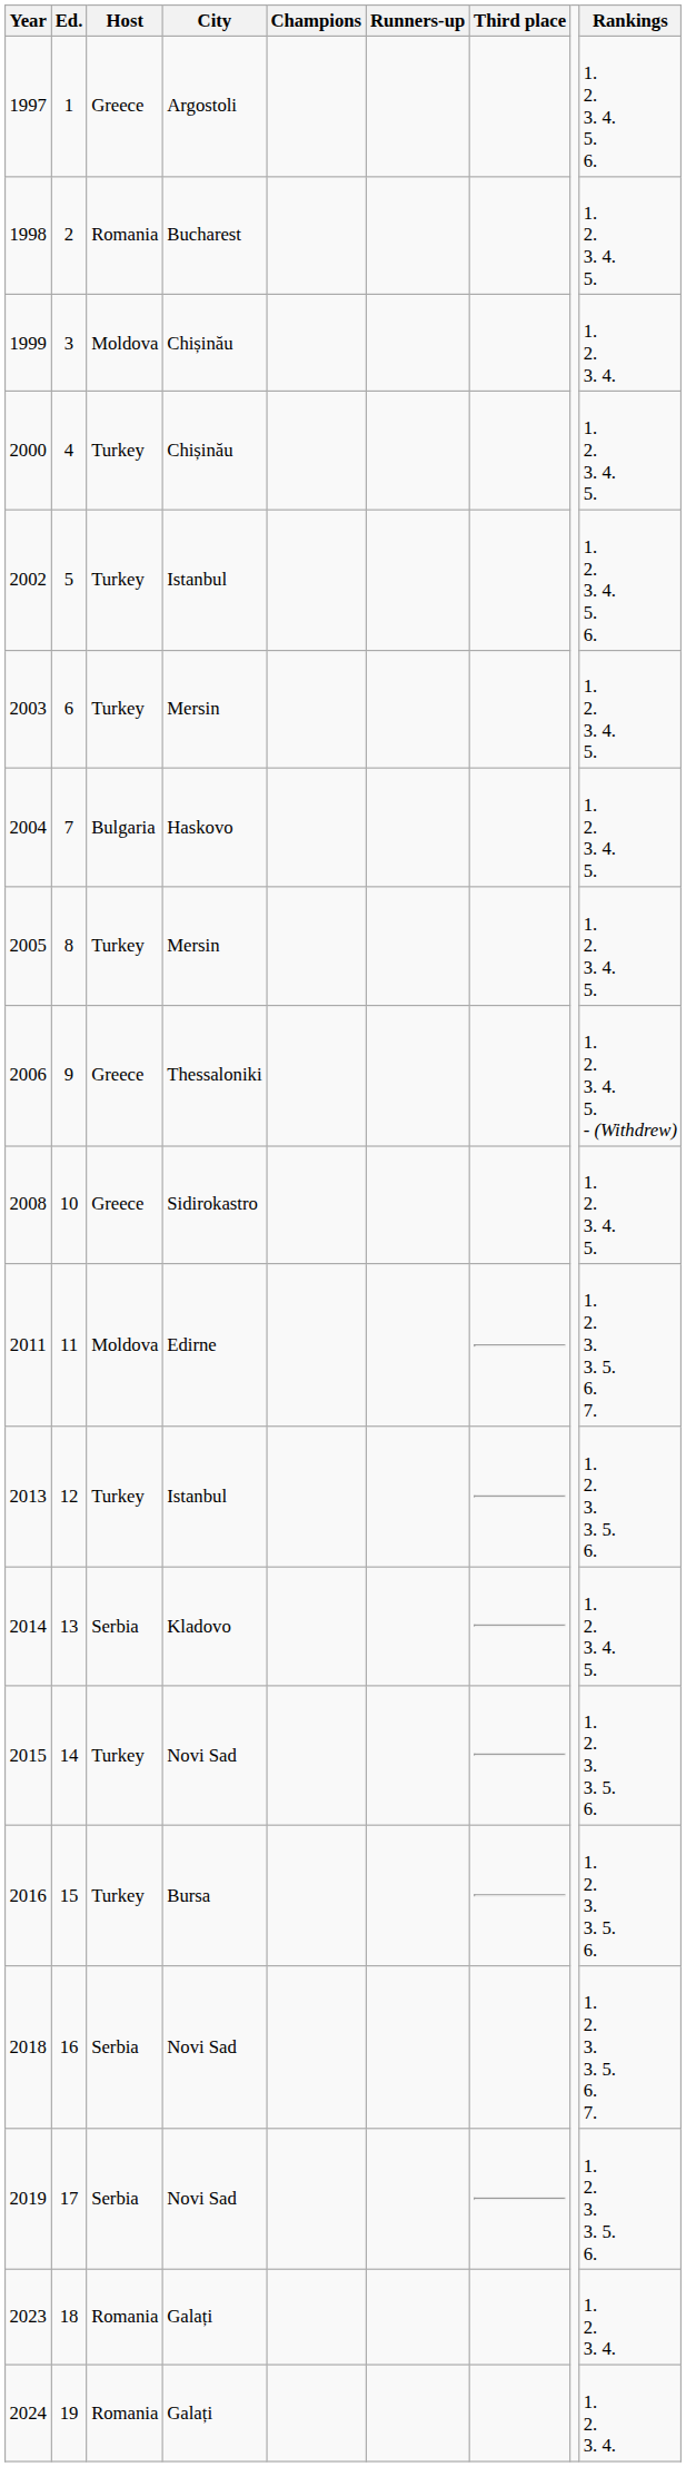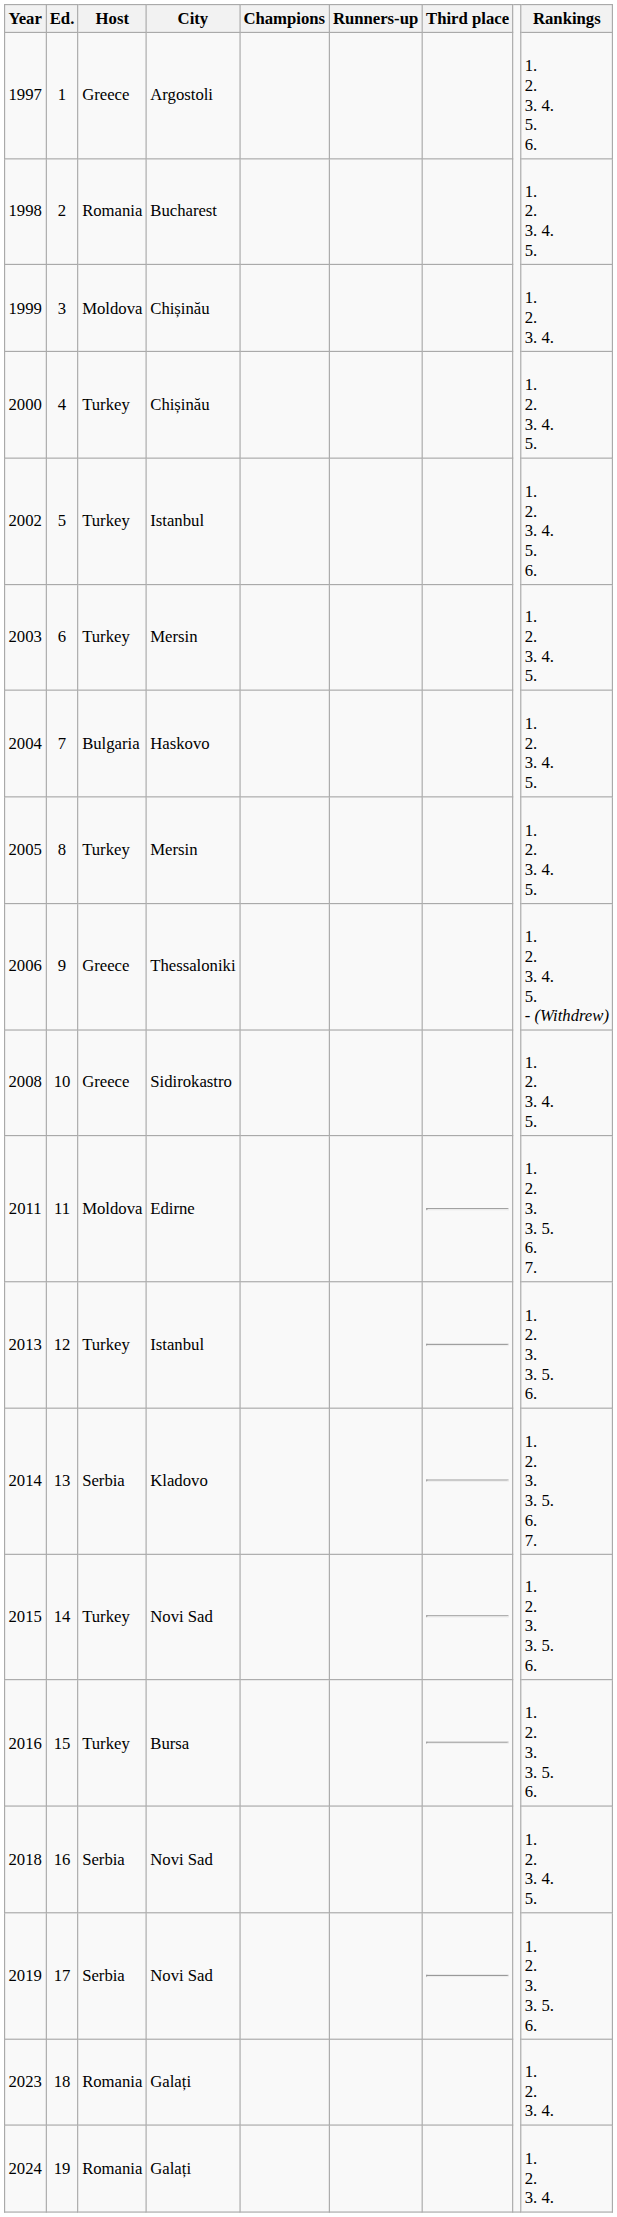2014 | Rankings: 1. 2. 3. 4. 5. -> 1. 2. 3. 3. 5. 6. 7.
2018 | Rankings: 1. 2. 3. 3. 5. 6. 7. -> 1. 2. 3. 4. 5.
